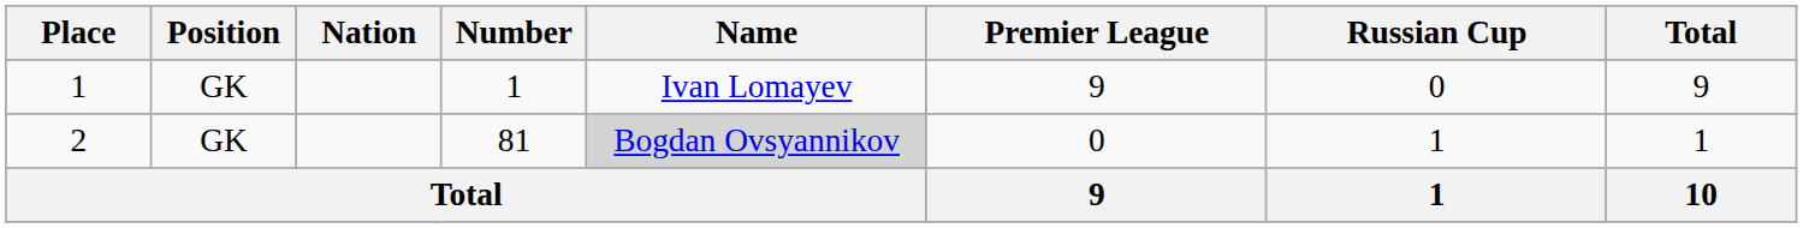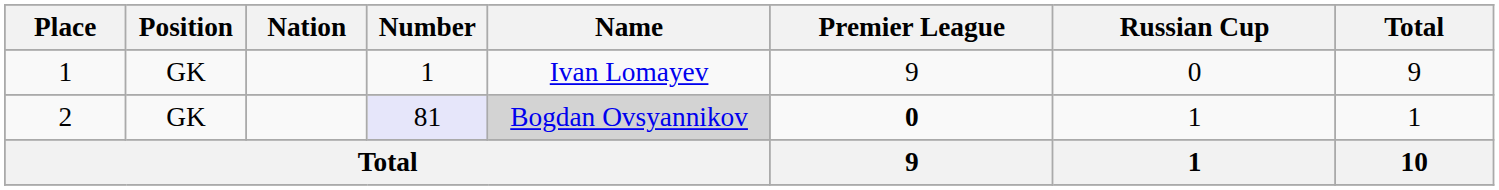2 | Number: no background -> lavender background
2 | Premier League: normal -> bold
